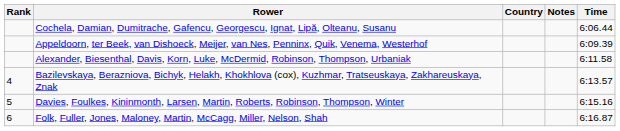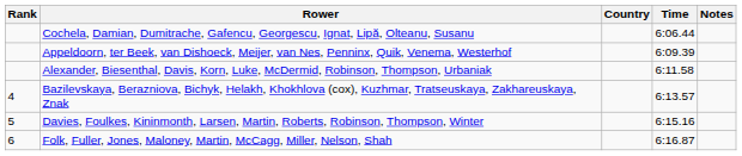columns swapped: Time <-> Notes
